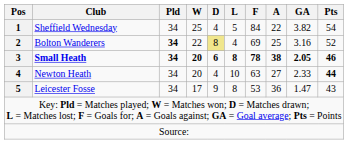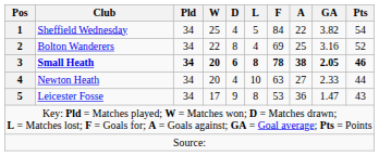Bolton Wanderers | Pld: bold -> normal
Bolton Wanderers | D: khaki background -> no background
Newton Heath | Pts: bold -> normal
